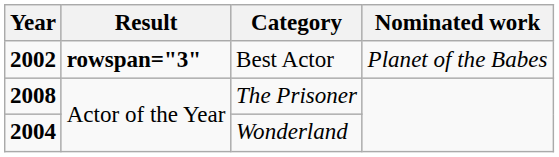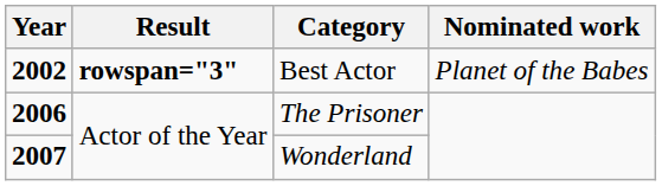The Prisoner | Year: 2008 -> 2006
Wonderland | Year: 2004 -> 2007
